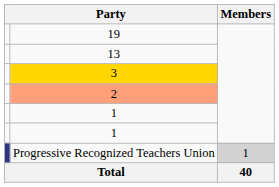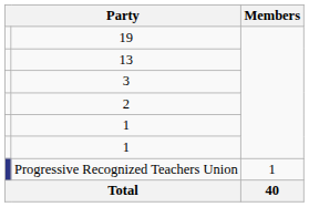3 | column 2: gold background -> no background
2 | column 2: lightsalmon background -> no background
Progressive Recognized Teachers Union | Members: lightgrey background -> no background
